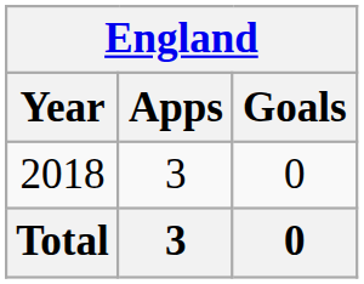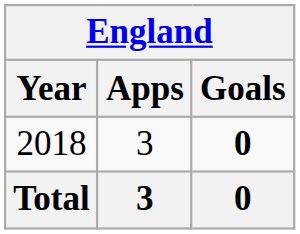2018 | Goals: normal -> bold
